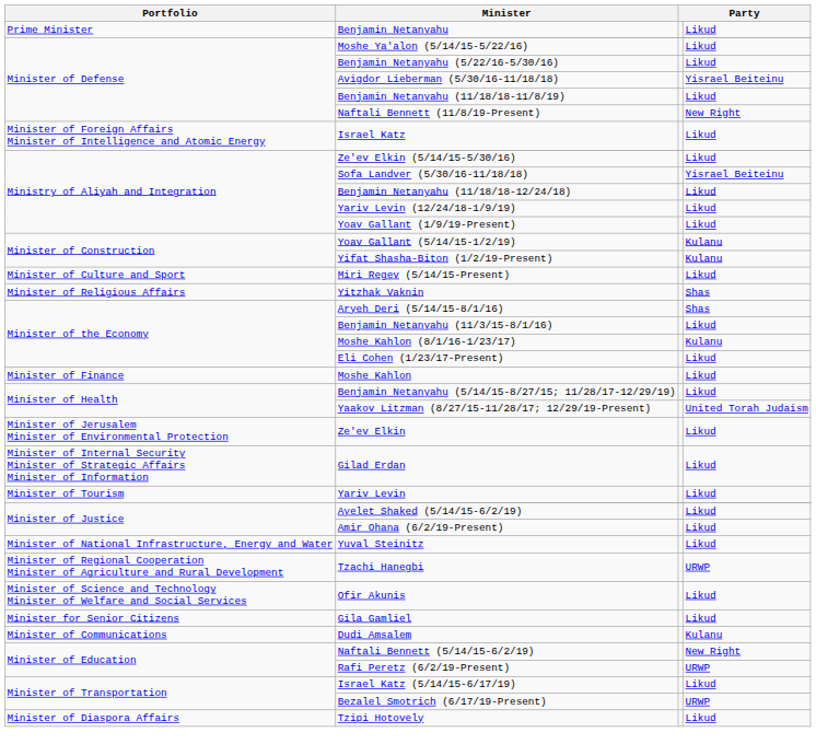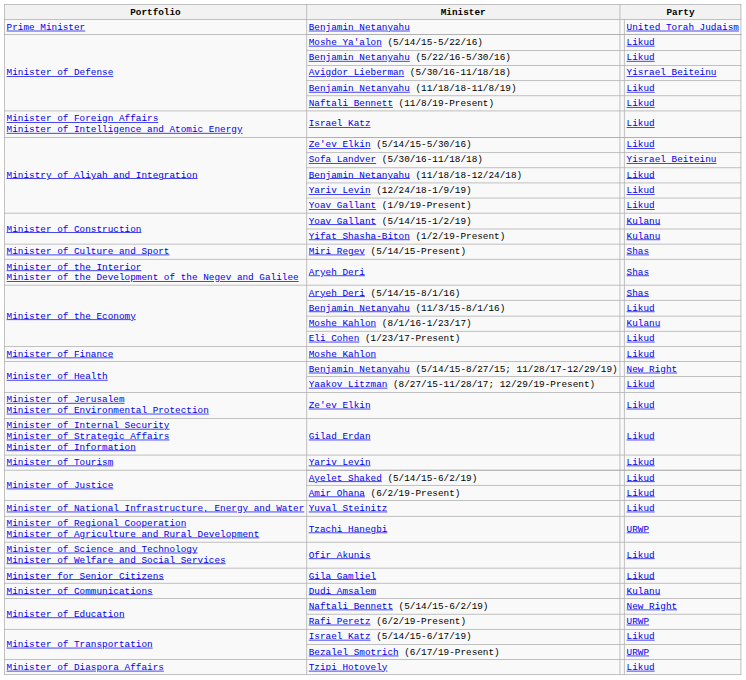Benjamin Netanyahu | column 4: Likud -> United Torah Judaism
Naftali Bennett (11/8/19-Present) | column 4: New Right -> Likud
Miri Regev (5/14/15-Present) | column 4: Likud -> Shas
+ row: Minister of the Interior Minister of the Development of the Negev and Galilee | Aryeh Deri | Shas
- row: Minister of Religious Affairs | Yitzhak Vaknin | Shas
Benjamin Netanyahu (5/14/15-8/27/15; 11/28/17-12/29/19) | column 4: Likud -> New Right
Yaakov Litzman (8/27/15-11/28/17; 12/29/19-Present) | column 4: United Torah Judaism -> Likud
